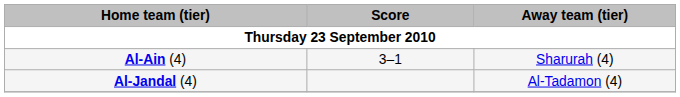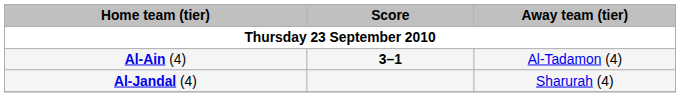Al-Ain (4) | Score: normal -> bold
Al-Ain (4) | Away team (tier): Sharurah (4) -> Al-Tadamon (4)
Al-Jandal (4) | Away team (tier): Al-Tadamon (4) -> Sharurah (4)
